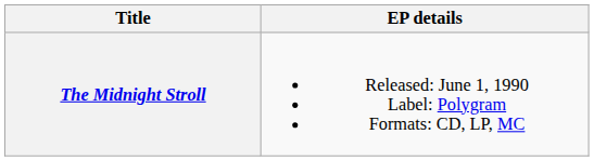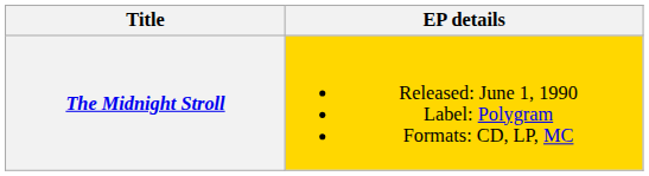The Midnight Stroll | EP details: no background -> gold background
